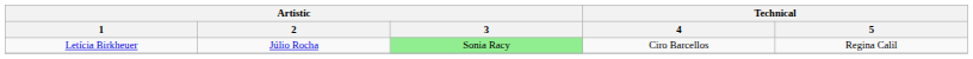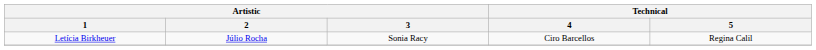Letícia Birkheuer | Artistic / 3: lightgreen background -> no background
